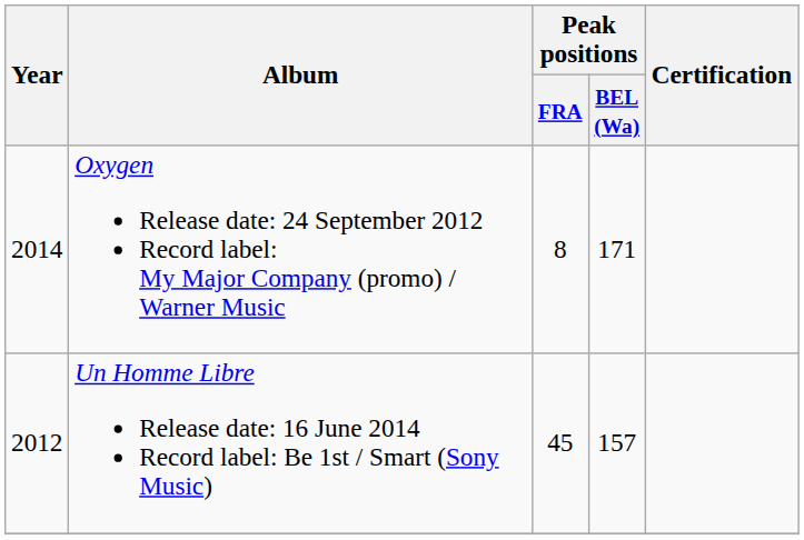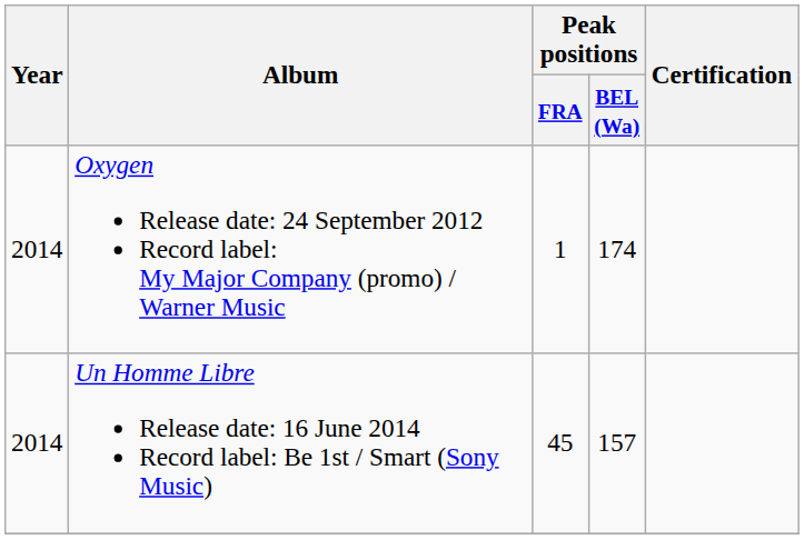row 3 | Peak positions / FRA: 8 -> 1
row 3 | Peak positions / BEL (Wa): 171 -> 174
row 4 | Year: 2012 -> 2014
